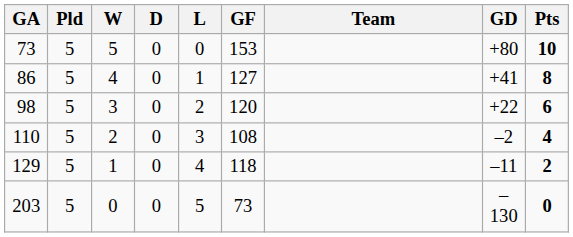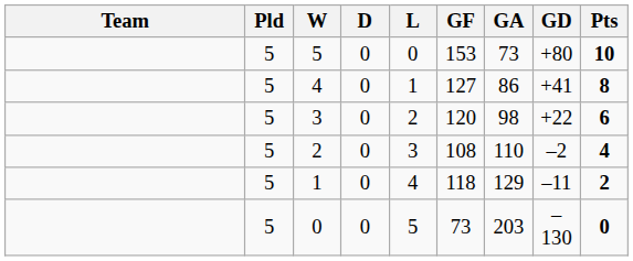columns swapped: Team <-> GA
